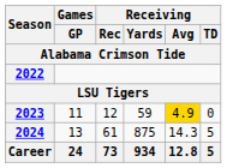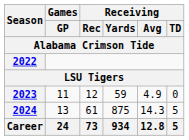2023 | Receiving / Avg: gold background -> no background
